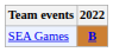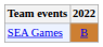SEA Games | 2022: bold -> normal
